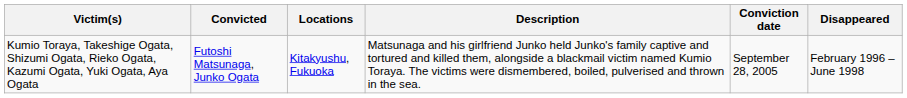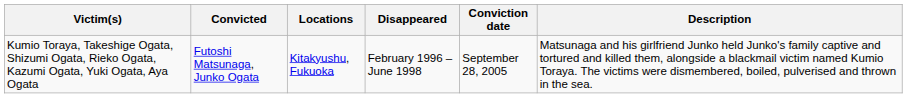columns swapped: Disappeared <-> Description
